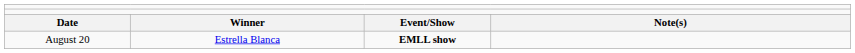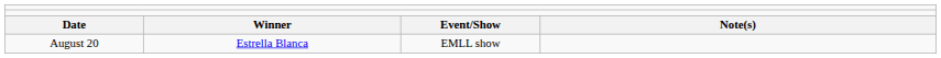August 20 | column 3: bold -> normal
